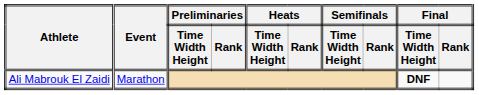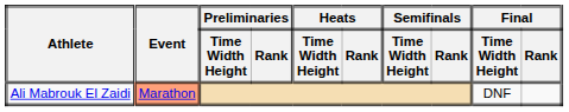Ali Mabrouk El Zaidi | Event: no background -> lightsalmon background
Ali Mabrouk El Zaidi | Final / Time Width Height: bold -> normal
